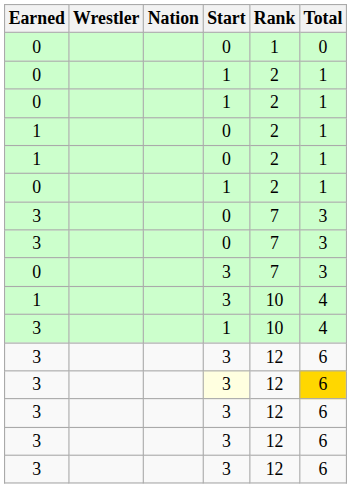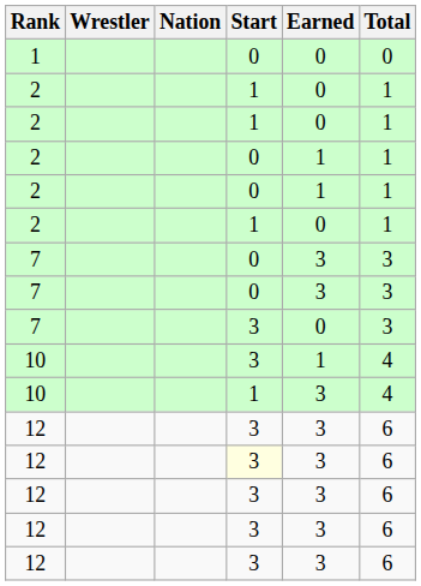columns swapped: Rank <-> Earned
row 14 | Total: gold background -> no background
